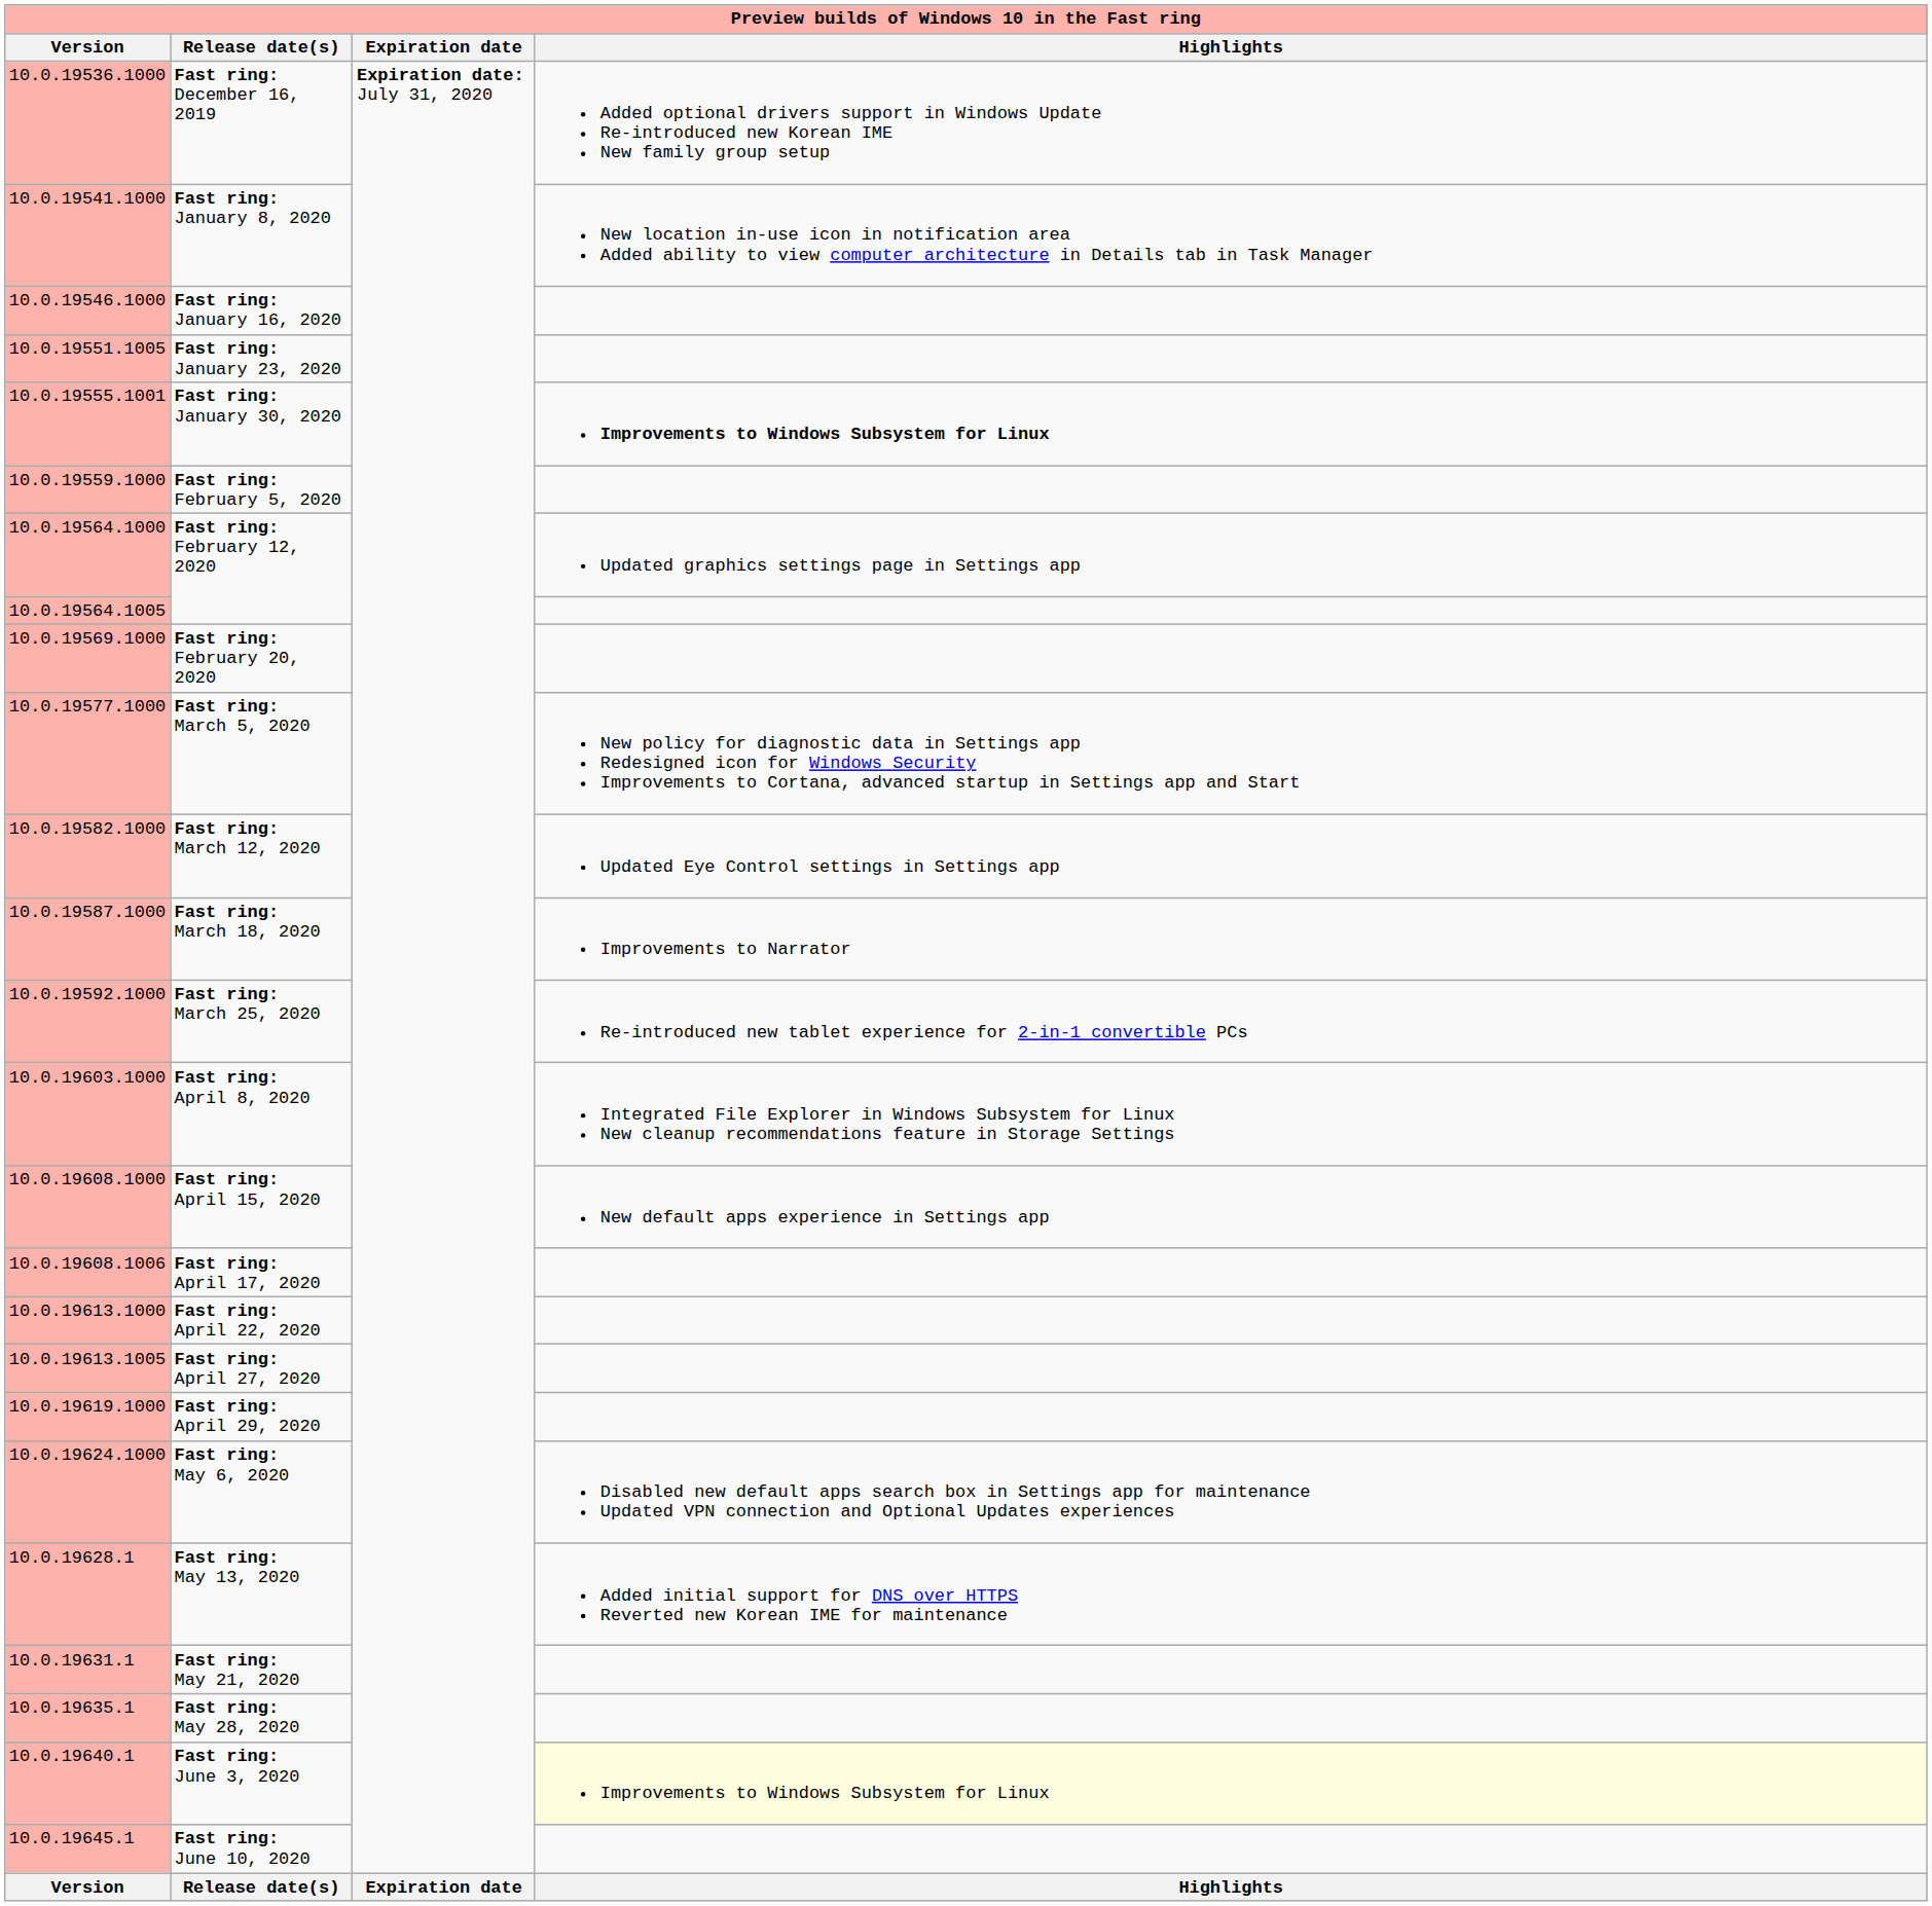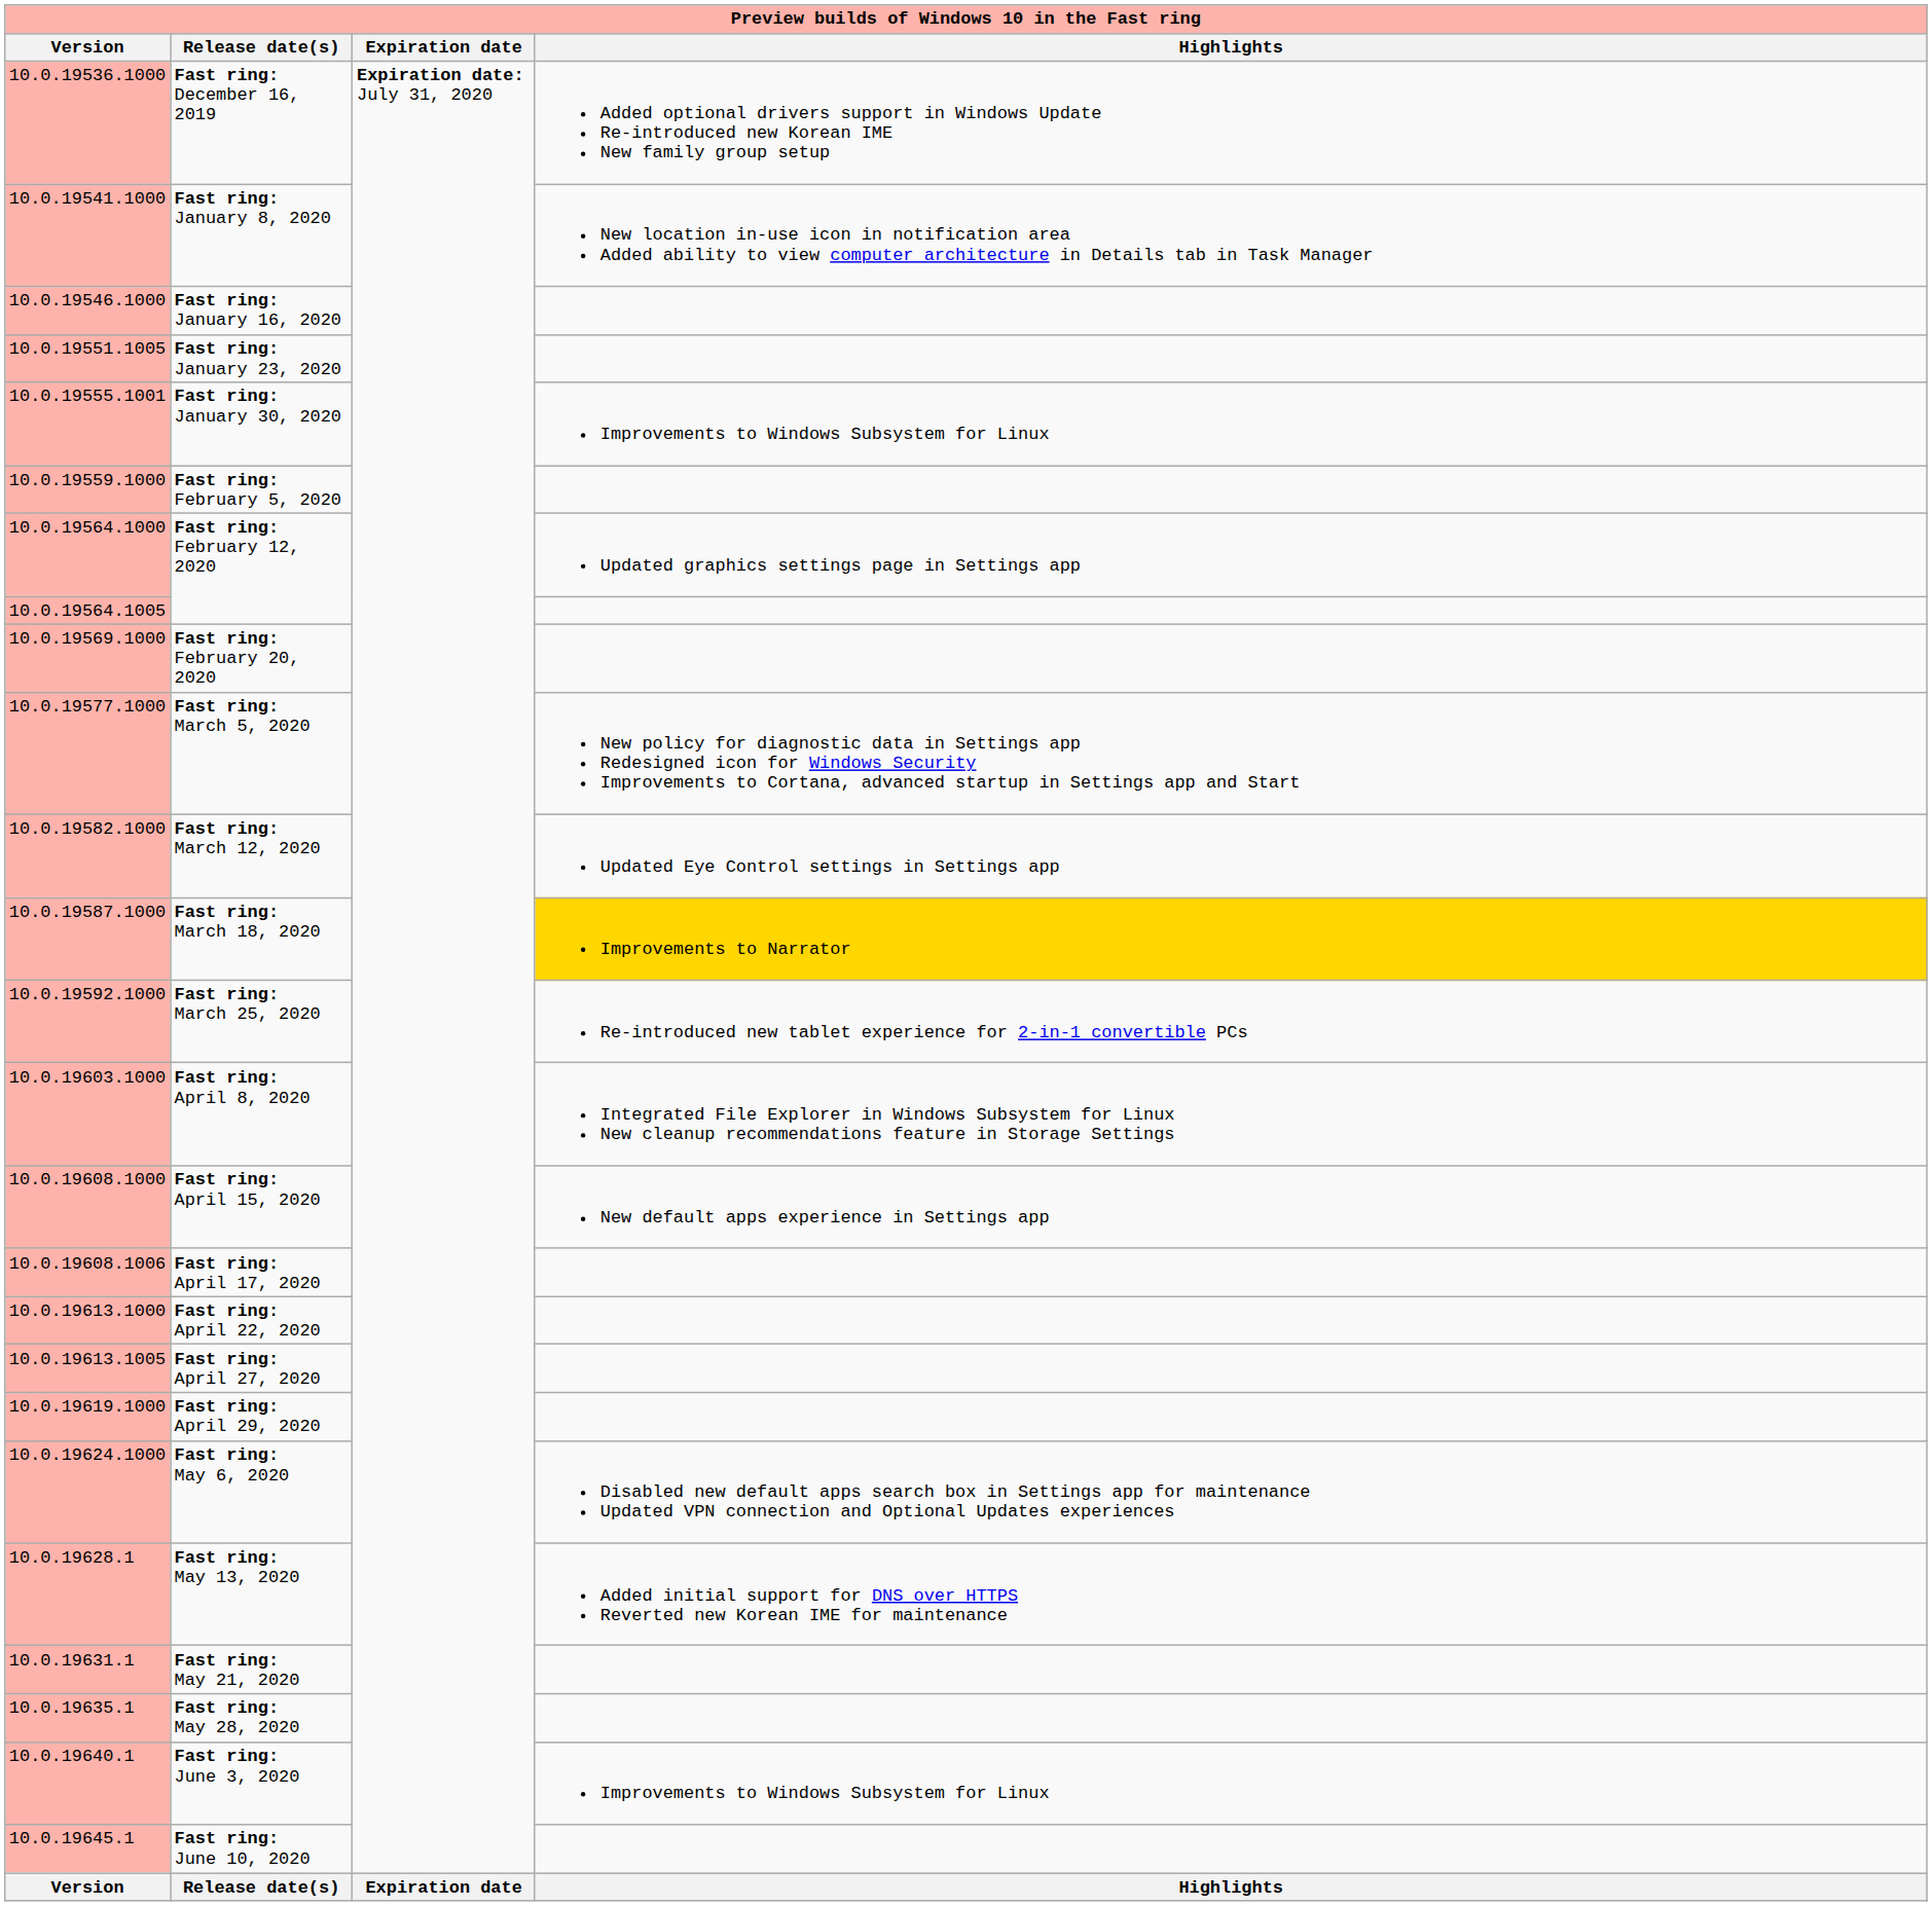Fast ring: January 30, 2020 | Highlights: bold -> normal
Fast ring: March 18, 2020 | Highlights: no background -> gold background
Fast ring: June 3, 2020 | Highlights: lightyellow background -> no background
